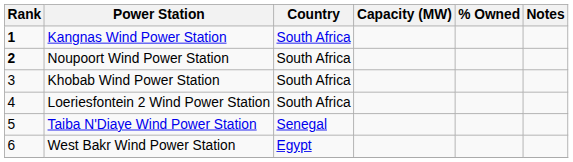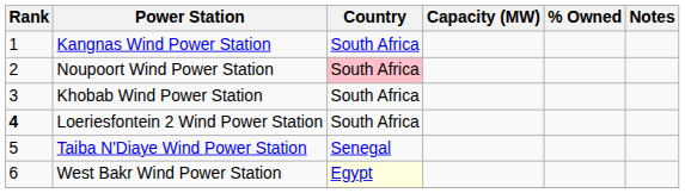Kangnas Wind Power Station | Rank: bold -> normal
Noupoort Wind Power Station | Rank: bold -> normal
Noupoort Wind Power Station | Country: no background -> pink background
Loeriesfontein 2 Wind Power Station | Rank: normal -> bold
West Bakr Wind Power Station | Country: no background -> lightyellow background
